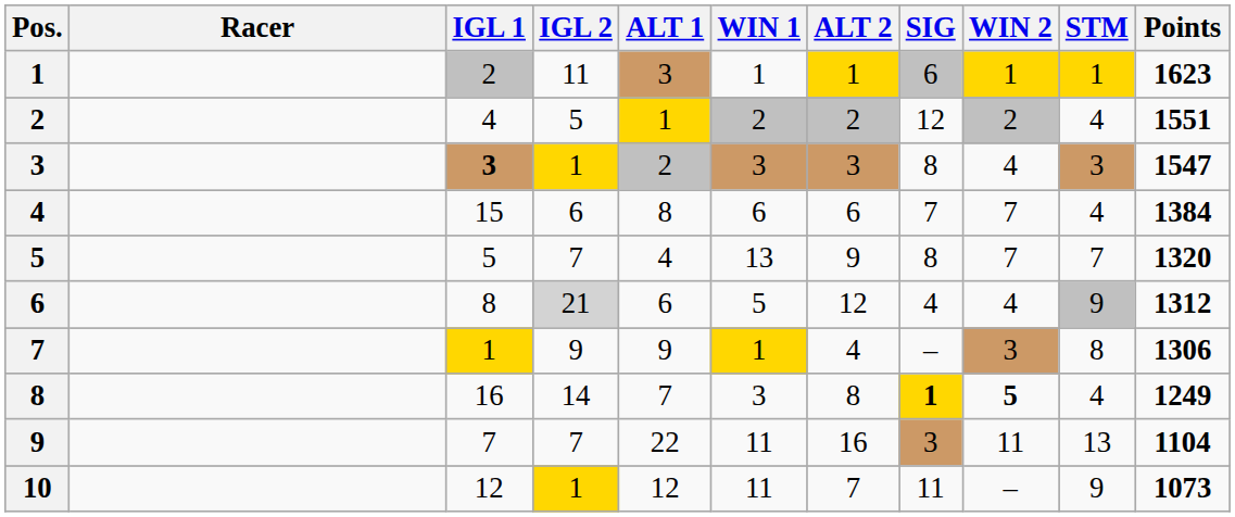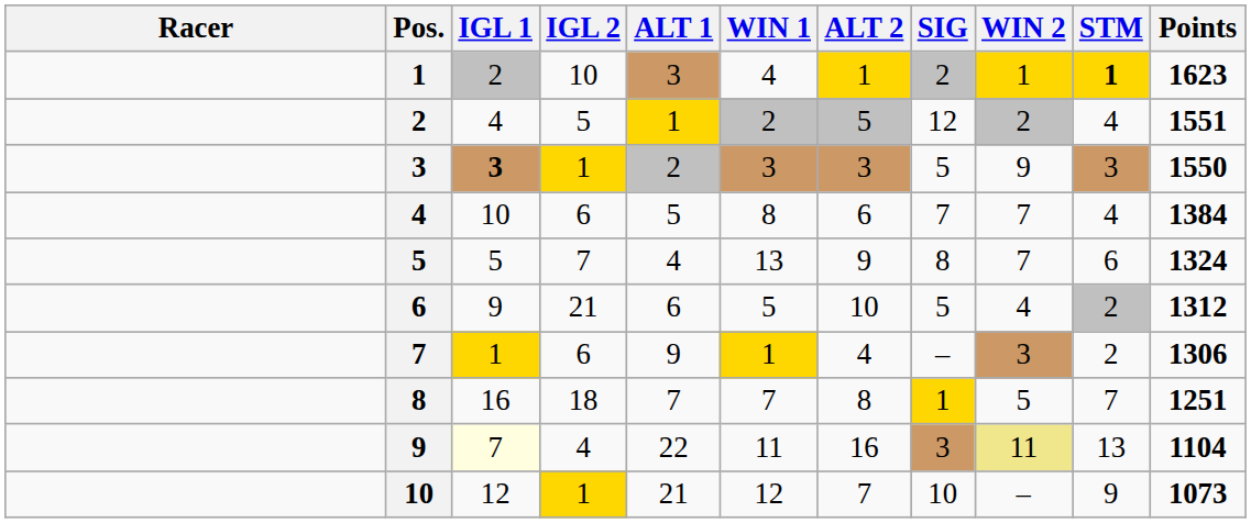columns swapped: Pos. <-> Racer
row 2 | IGL 2: 11 -> 10
row 2 | WIN 1: 1 -> 4
row 2 | SIG: 6 -> 2
row 2 | STM: normal -> bold
row 3 | ALT 2: 2 -> 5
row 4 | SIG: 8 -> 5
row 4 | WIN 2: 4 -> 9
row 4 | Points: 1547 -> 1550
row 5 | IGL 1: 15 -> 10
row 5 | ALT 1: 8 -> 5
row 5 | WIN 1: 6 -> 8
row 6 | STM: 7 -> 6
row 6 | Points: 1320 -> 1324
row 7 | IGL 1: 8 -> 9
row 7 | IGL 2: lightgrey background -> no background
row 7 | ALT 2: 12 -> 10
row 7 | SIG: 4 -> 5
row 7 | STM: 9 -> 2
row 8 | IGL 2: 9 -> 6
row 8 | STM: 8 -> 2
row 9 | IGL 2: 14 -> 18
row 9 | WIN 1: 3 -> 7
row 9 | SIG: bold -> normal
row 9 | WIN 2: bold -> normal
row 9 | STM: 4 -> 7
row 9 | Points: 1249 -> 1251
row 10 | IGL 1: no background -> lightyellow background
row 10 | IGL 2: 7 -> 4
row 10 | WIN 2: no background -> khaki background
row 11 | ALT 1: 12 -> 21
row 11 | WIN 1: 11 -> 12
row 11 | SIG: 11 -> 10
